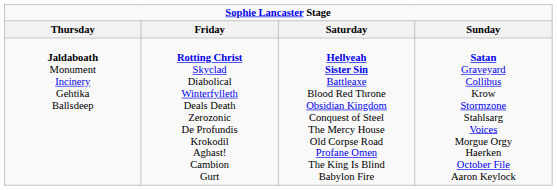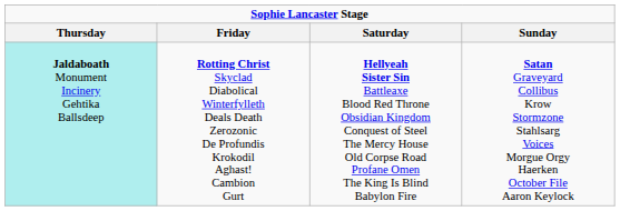Jaldaboath Monument Incinery Gehtika Ballsdeep | Thursday: no background -> paleturquoise background
